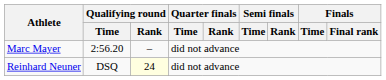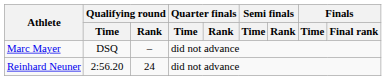Marc Mayer | Qualifying round / Time: 2:56.20 -> DSQ
Reinhard Neuner | Qualifying round / Time: DSQ -> 2:56.20
Reinhard Neuner | Qualifying round / Rank: lightyellow background -> no background
